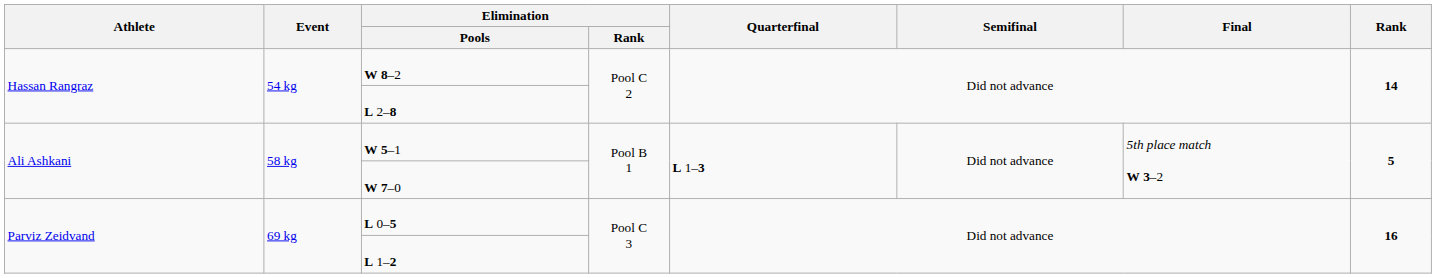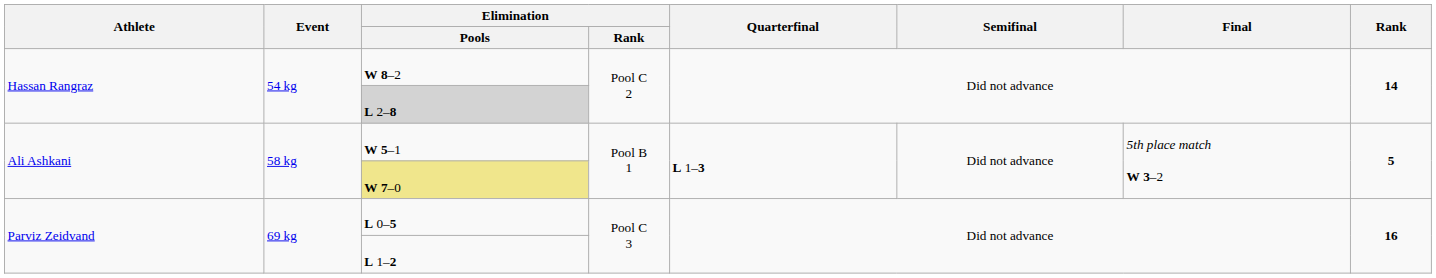L 2–8 | Elimination / Pools: no background -> lightgrey background
W 7–0 | Elimination / Pools: no background -> khaki background
